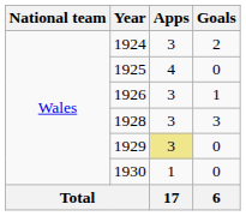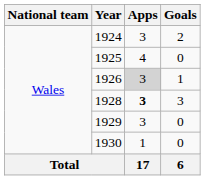1926 | Apps: no background -> lightgrey background
1928 | Apps: normal -> bold
1929 | Apps: khaki background -> no background
